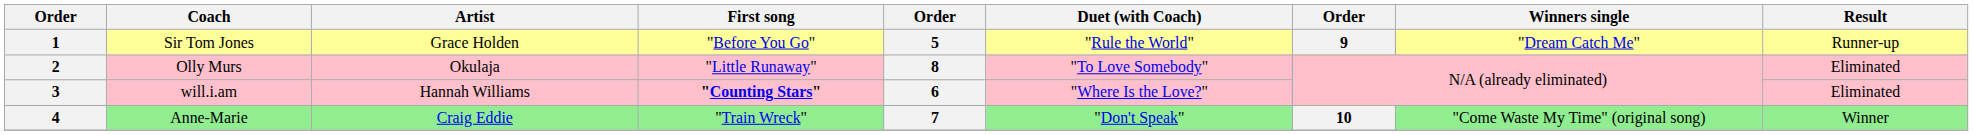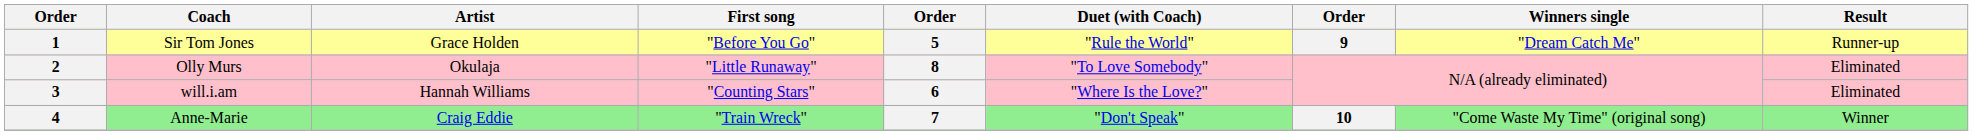3 | First song: bold -> normal
